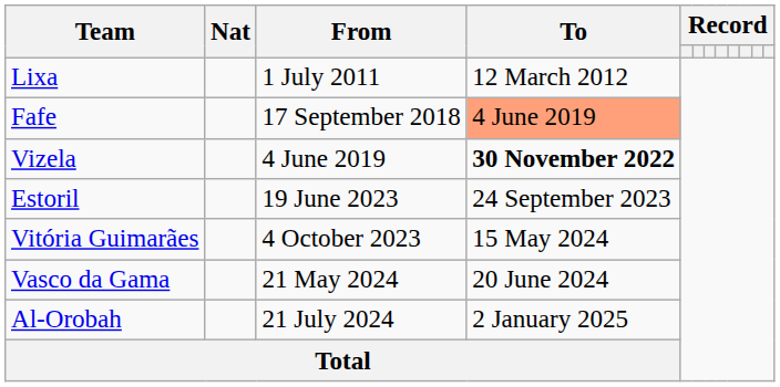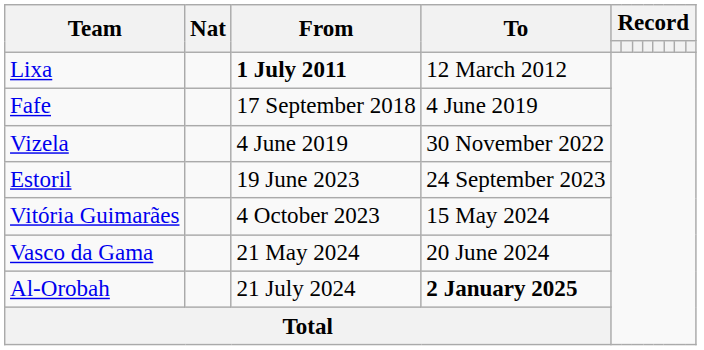Lixa | From: normal -> bold
Fafe | To: lightsalmon background -> no background
Vizela | To: bold -> normal
Al-Orobah | To: normal -> bold
